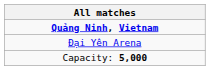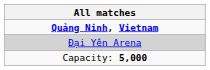row 3 | column 1: no background -> lightgrey background
